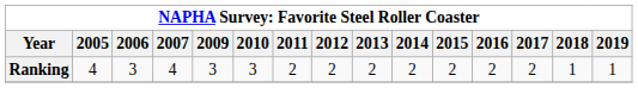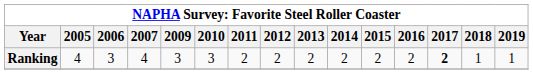Ranking | 2017: normal -> bold
